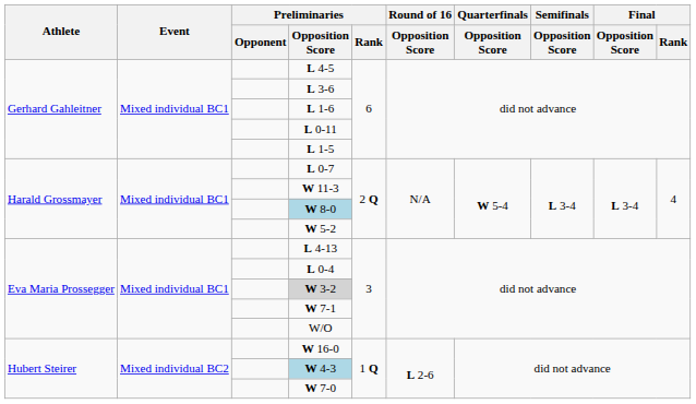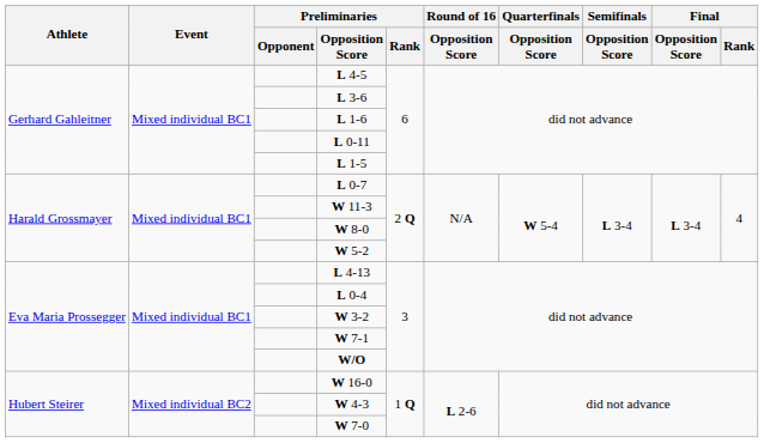W 8-0 | Preliminaries / Opposition Score: lightblue background -> no background
W 3-2 | Preliminaries / Opposition Score: lightgrey background -> no background
W/O | Preliminaries / Opposition Score: normal -> bold
W 4-3 | Preliminaries / Opposition Score: lightblue background -> no background
